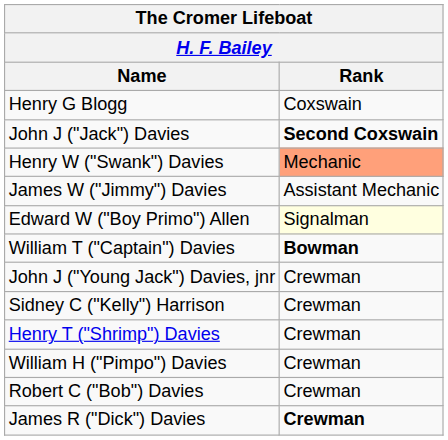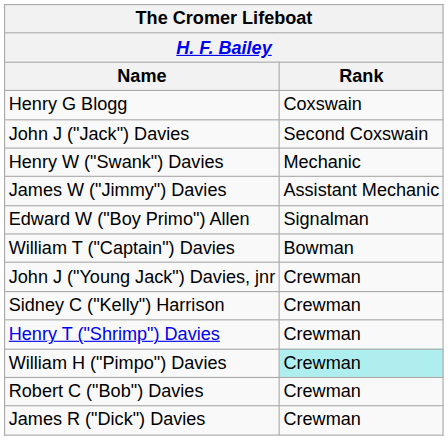John J ("Jack") Davies | Rank: bold -> normal
Henry W ("Swank") Davies | Rank: lightsalmon background -> no background
Edward W ("Boy Primo") Allen | Rank: lightyellow background -> no background
William T ("Captain") Davies | Rank: bold -> normal
William H ("Pimpo") Davies | Rank: no background -> paleturquoise background
James R ("Dick") Davies | Rank: bold -> normal
